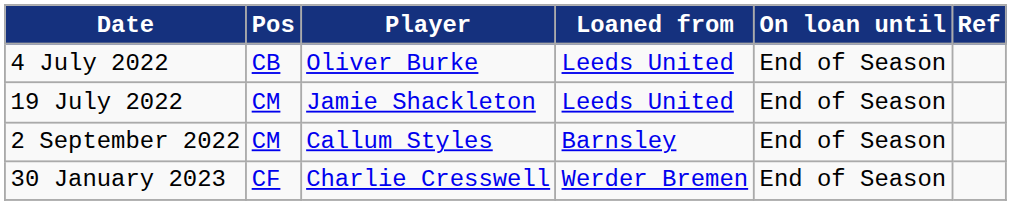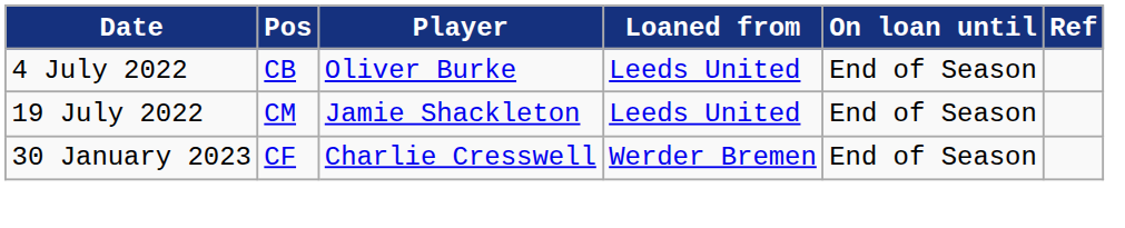- row: 2 September 2022 | CM | Callum Styles | Barnsley | End of Season
